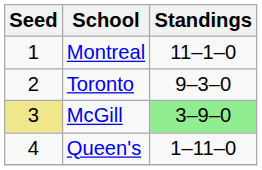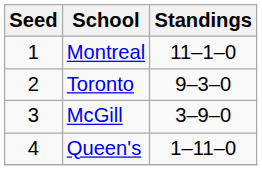McGill | Seed: khaki background -> no background
McGill | Standings: lightgreen background -> no background
